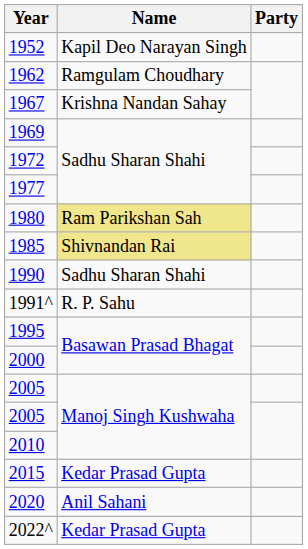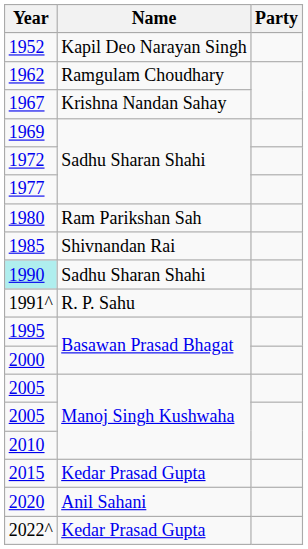1980 | Name: khaki background -> no background
1985 | Name: khaki background -> no background
1990 | Year: no background -> paleturquoise background
